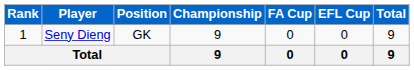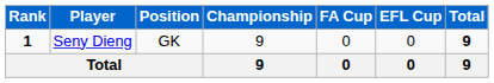Seny Dieng | Rank: normal -> bold
Seny Dieng | Total: normal -> bold
